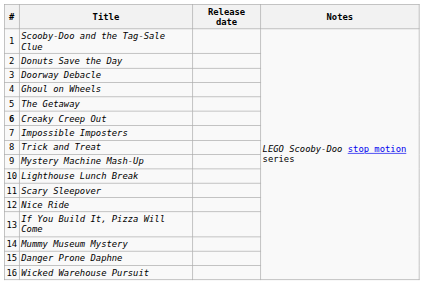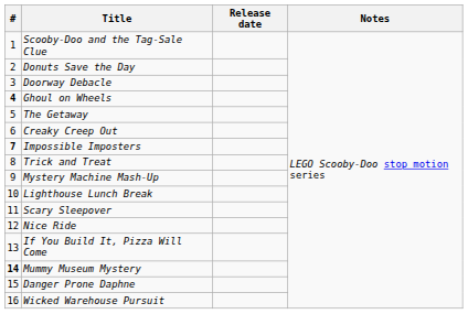Ghoul on Wheels | #: normal -> bold
Creaky Creep Out | #: bold -> normal
Impossible Imposters | #: normal -> bold
Mummy Museum Mystery | #: normal -> bold
